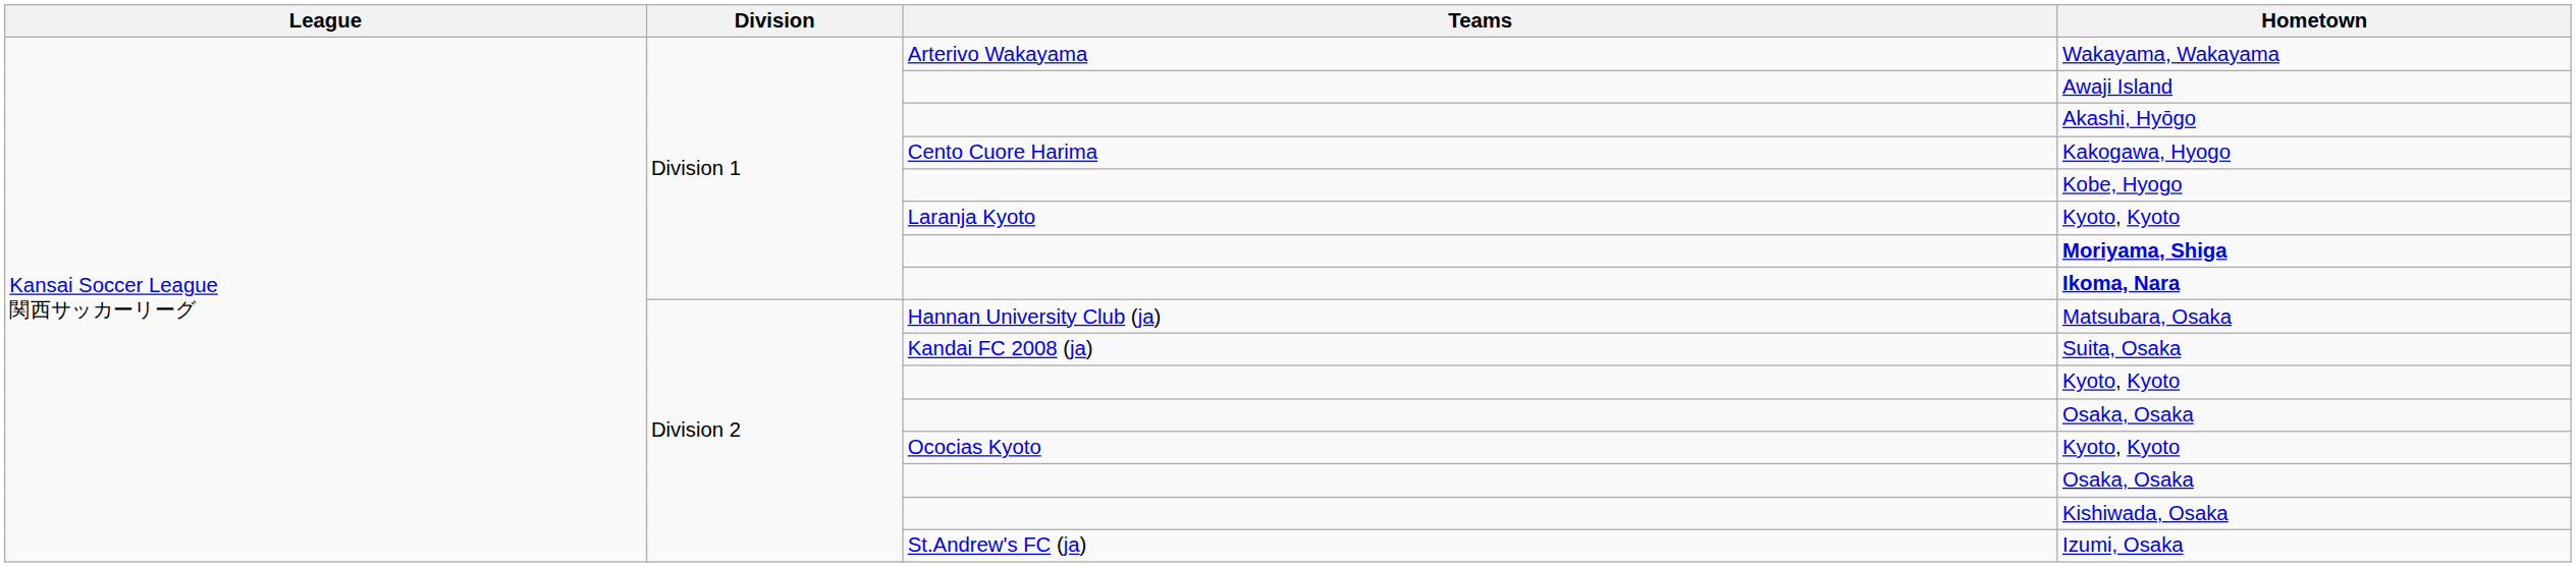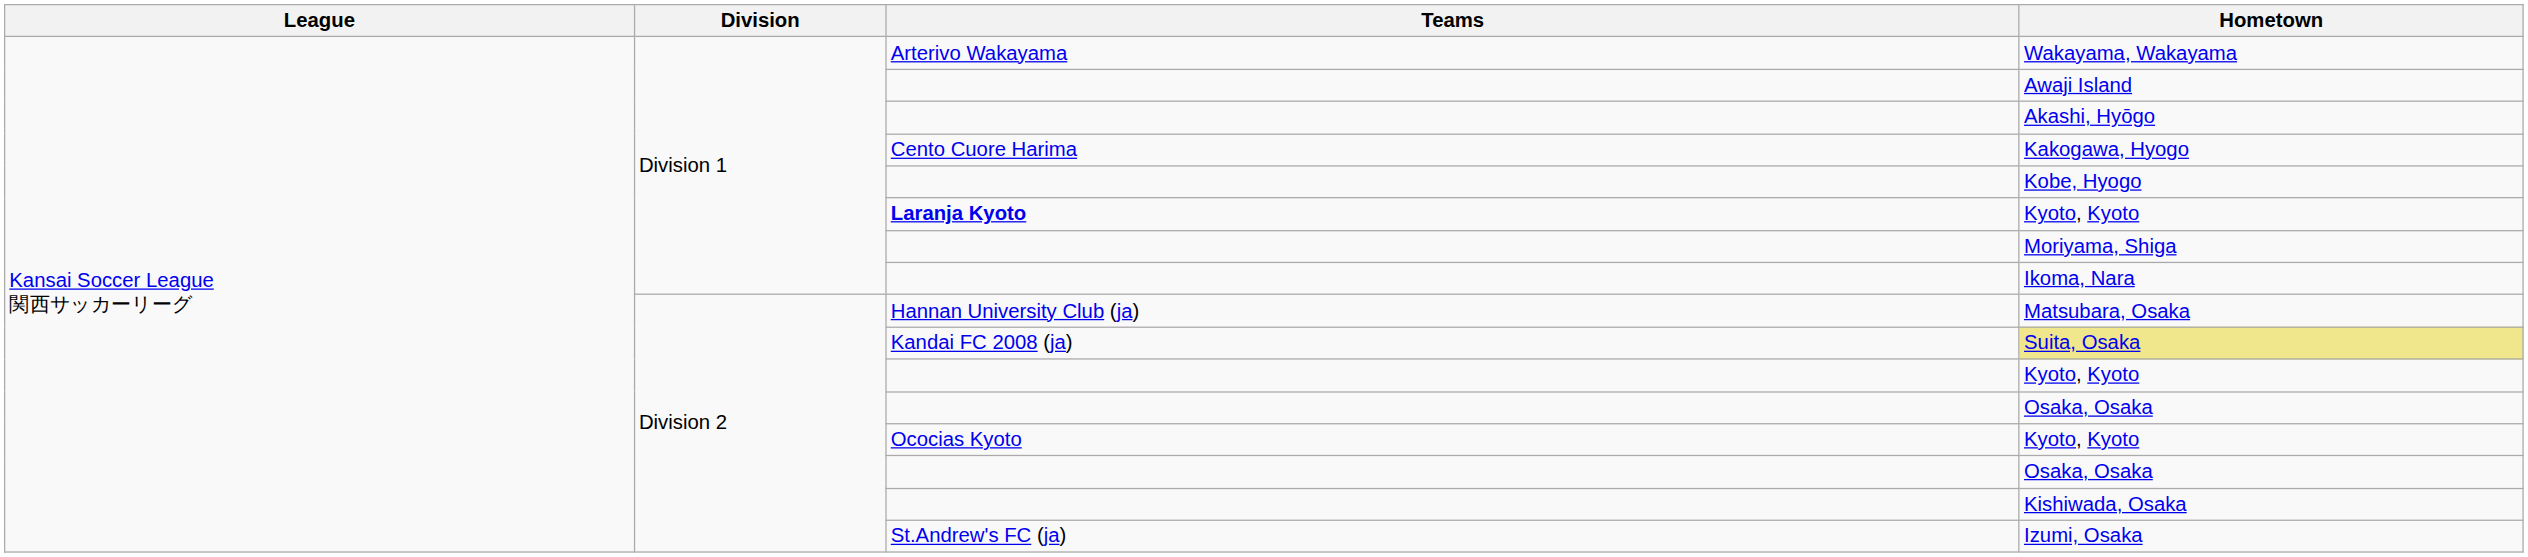Laranja Kyoto / Kyoto, Kyoto | Teams: normal -> bold
Moriyama, Shiga | Hometown: bold -> normal
Ikoma, Nara | Hometown: bold -> normal
Suita, Osaka | Hometown: no background -> khaki background
